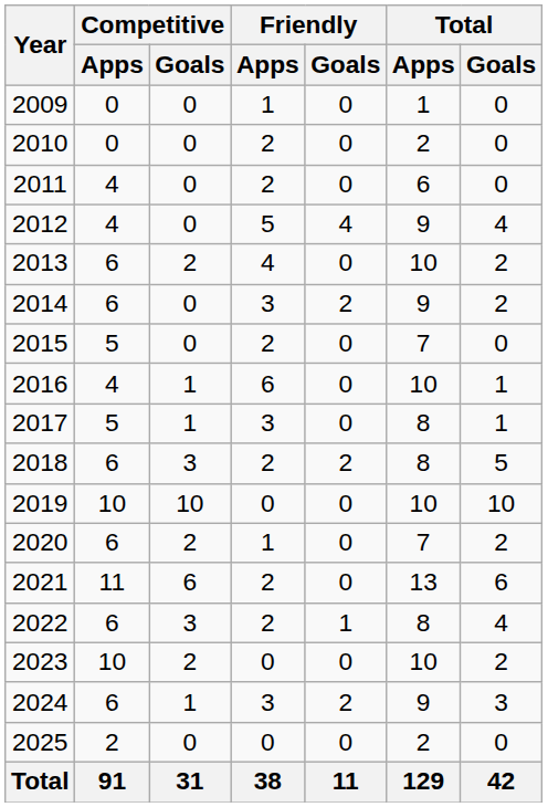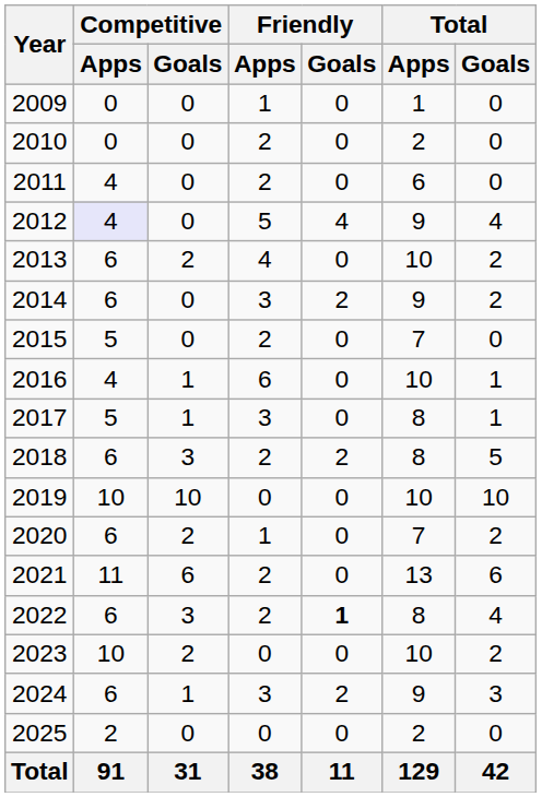2012 | Competitive / Apps: no background -> lavender background
2022 | Friendly / Goals: normal -> bold
